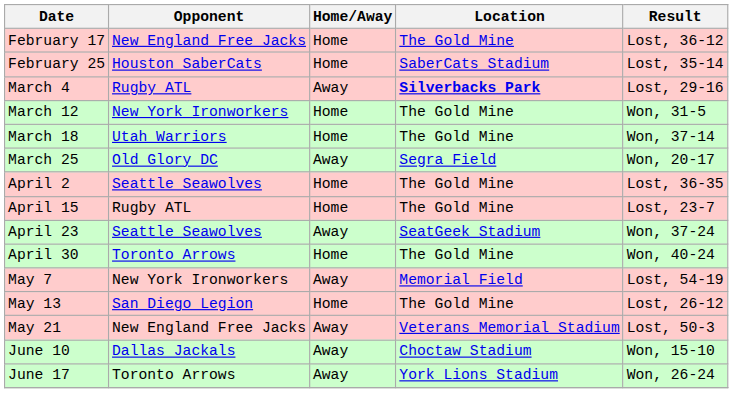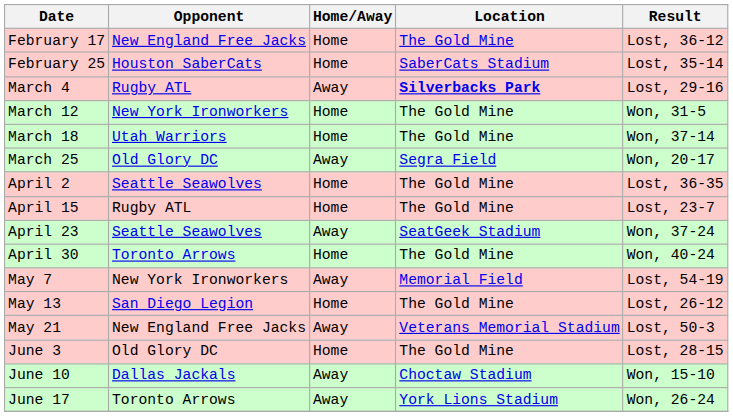+ row: June 3 | Old Glory DC | Home | The Gold Mine | Lost, 28-15
